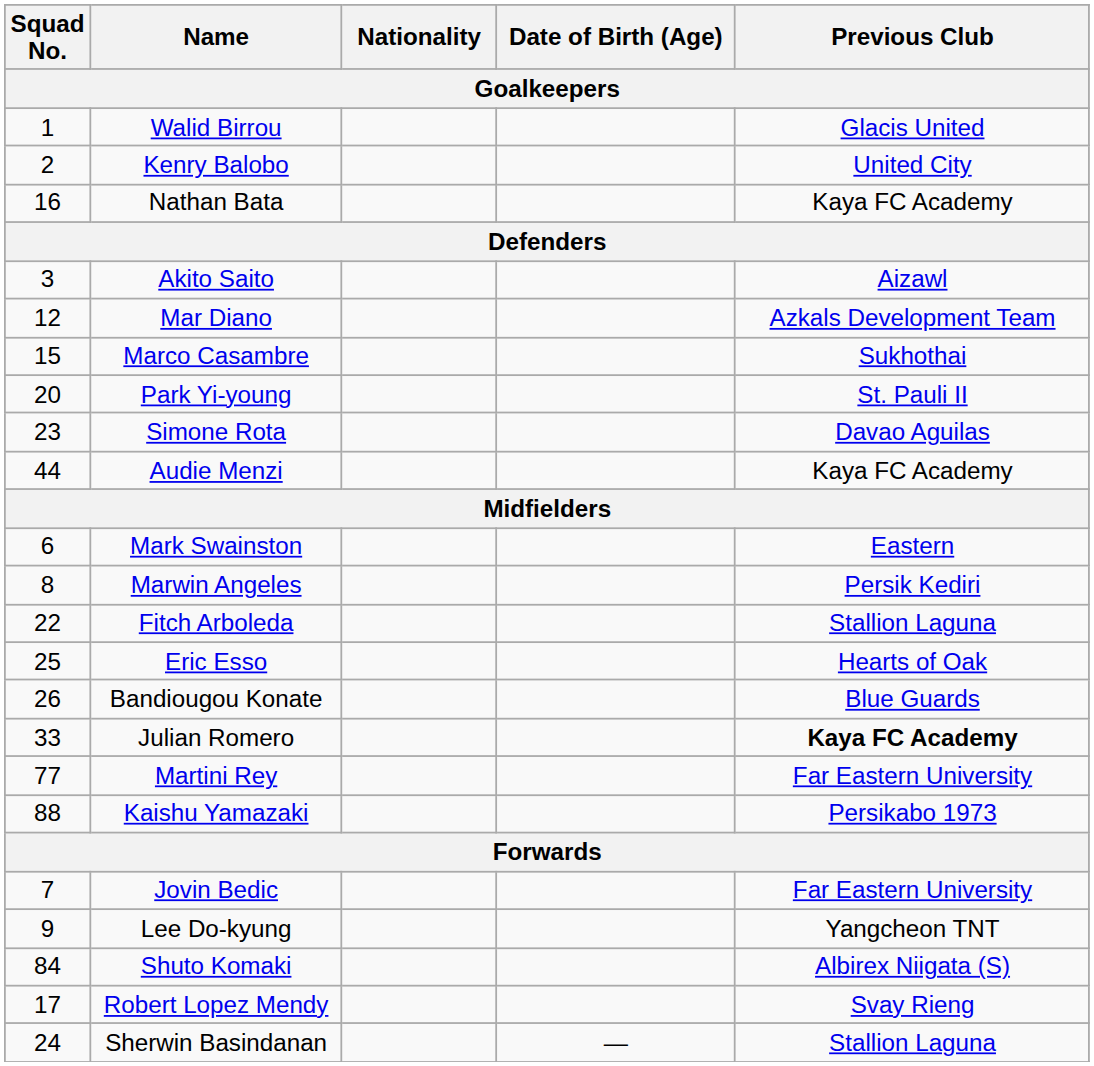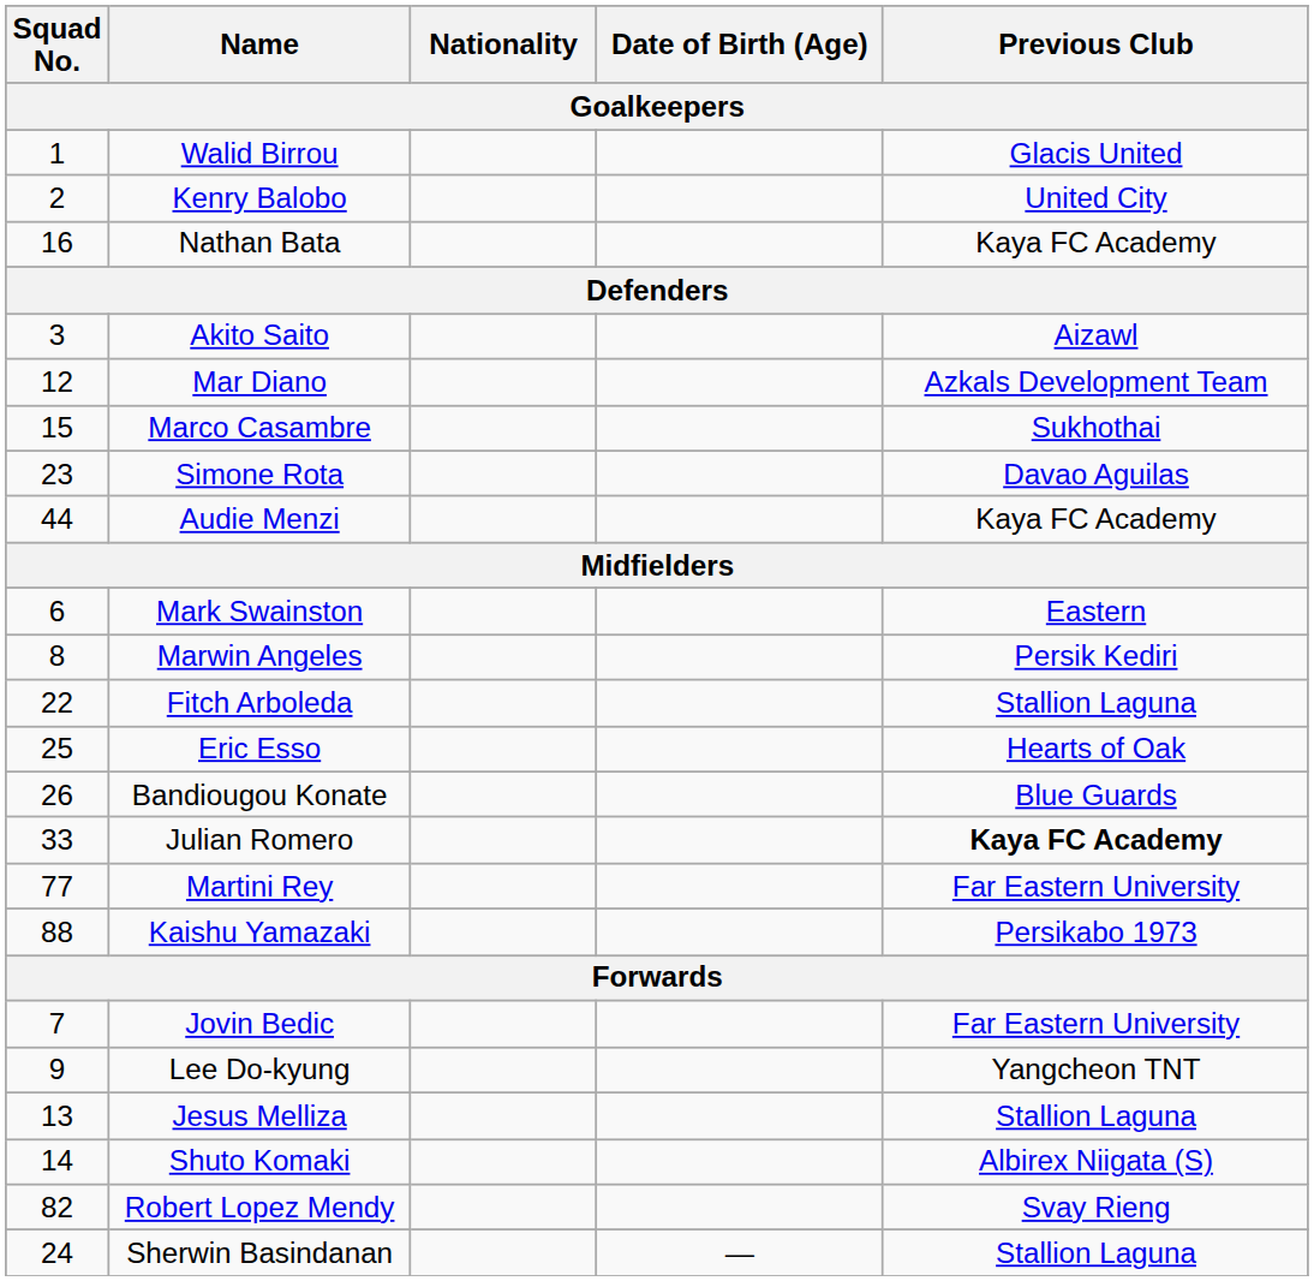- row: 20 | Park Yi-young | St. Pauli II
+ row: 13 | Jesus Melliza | Stallion Laguna
Shuto Komaki | Squad No.: 84 -> 14
Robert Lopez Mendy | Squad No.: 17 -> 82
